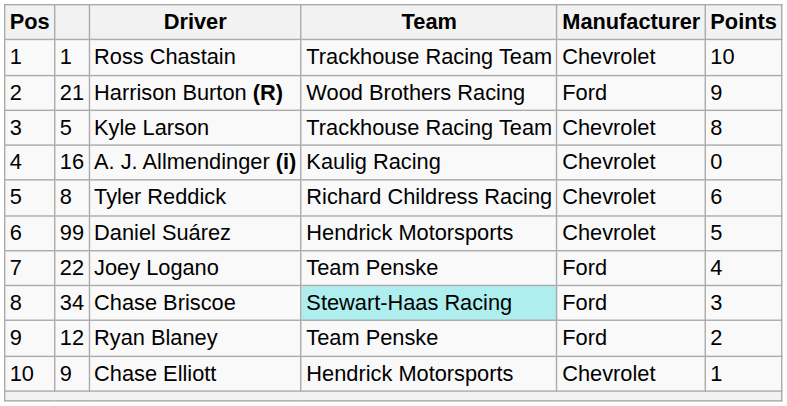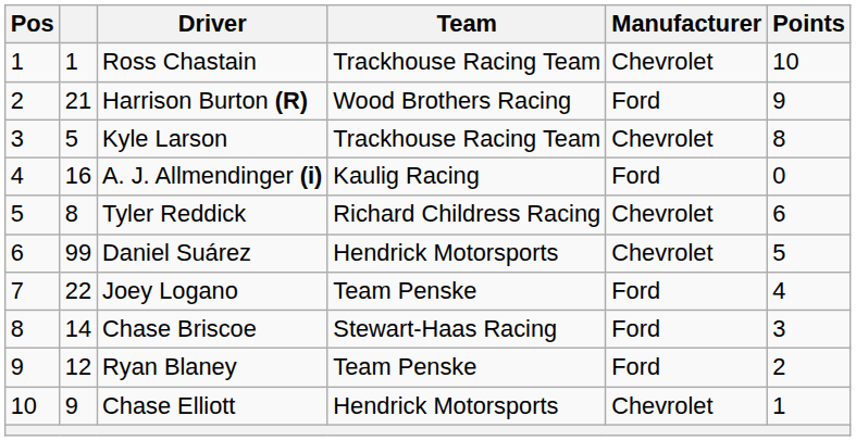A. J. Allmendinger (i) | Manufacturer: Chevrolet -> Ford
Chase Briscoe | column 2: 34 -> 14
Chase Briscoe | Team: paleturquoise background -> no background
